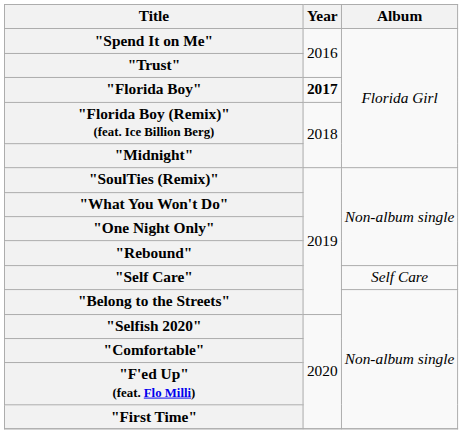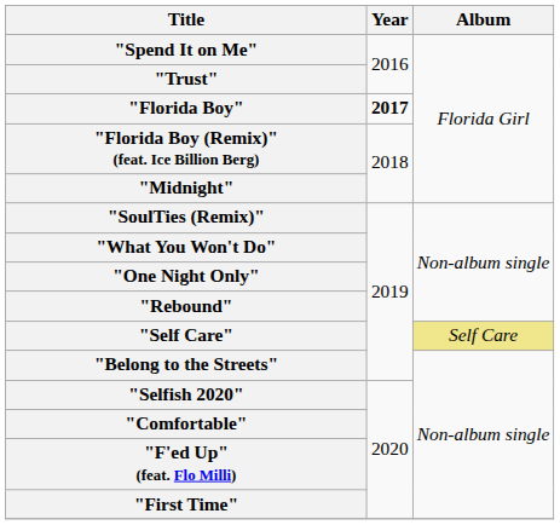"Self Care" | Album: no background -> khaki background
